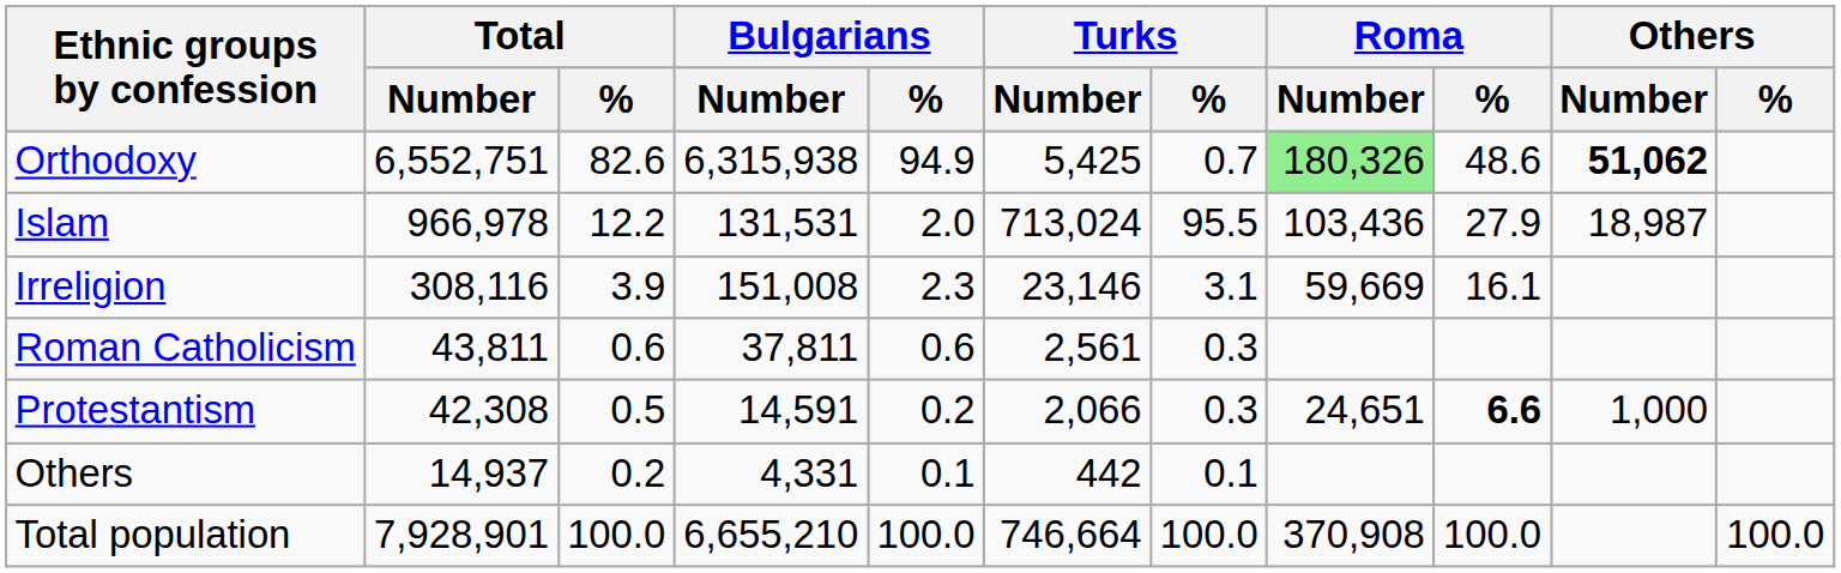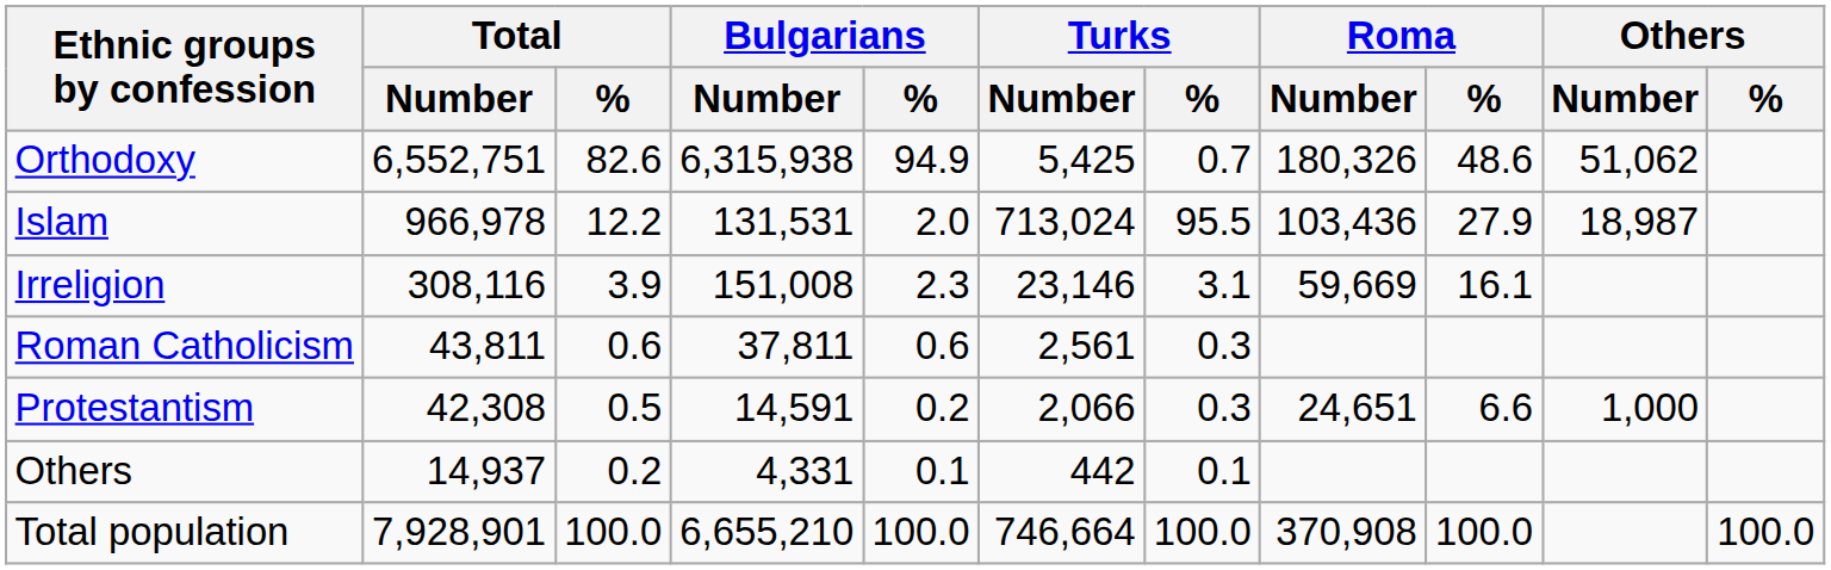Orthodoxy | Roma / Number: lightgreen background -> no background
Orthodoxy | Others / Number: bold -> normal
Protestantism | Roma / %: bold -> normal
